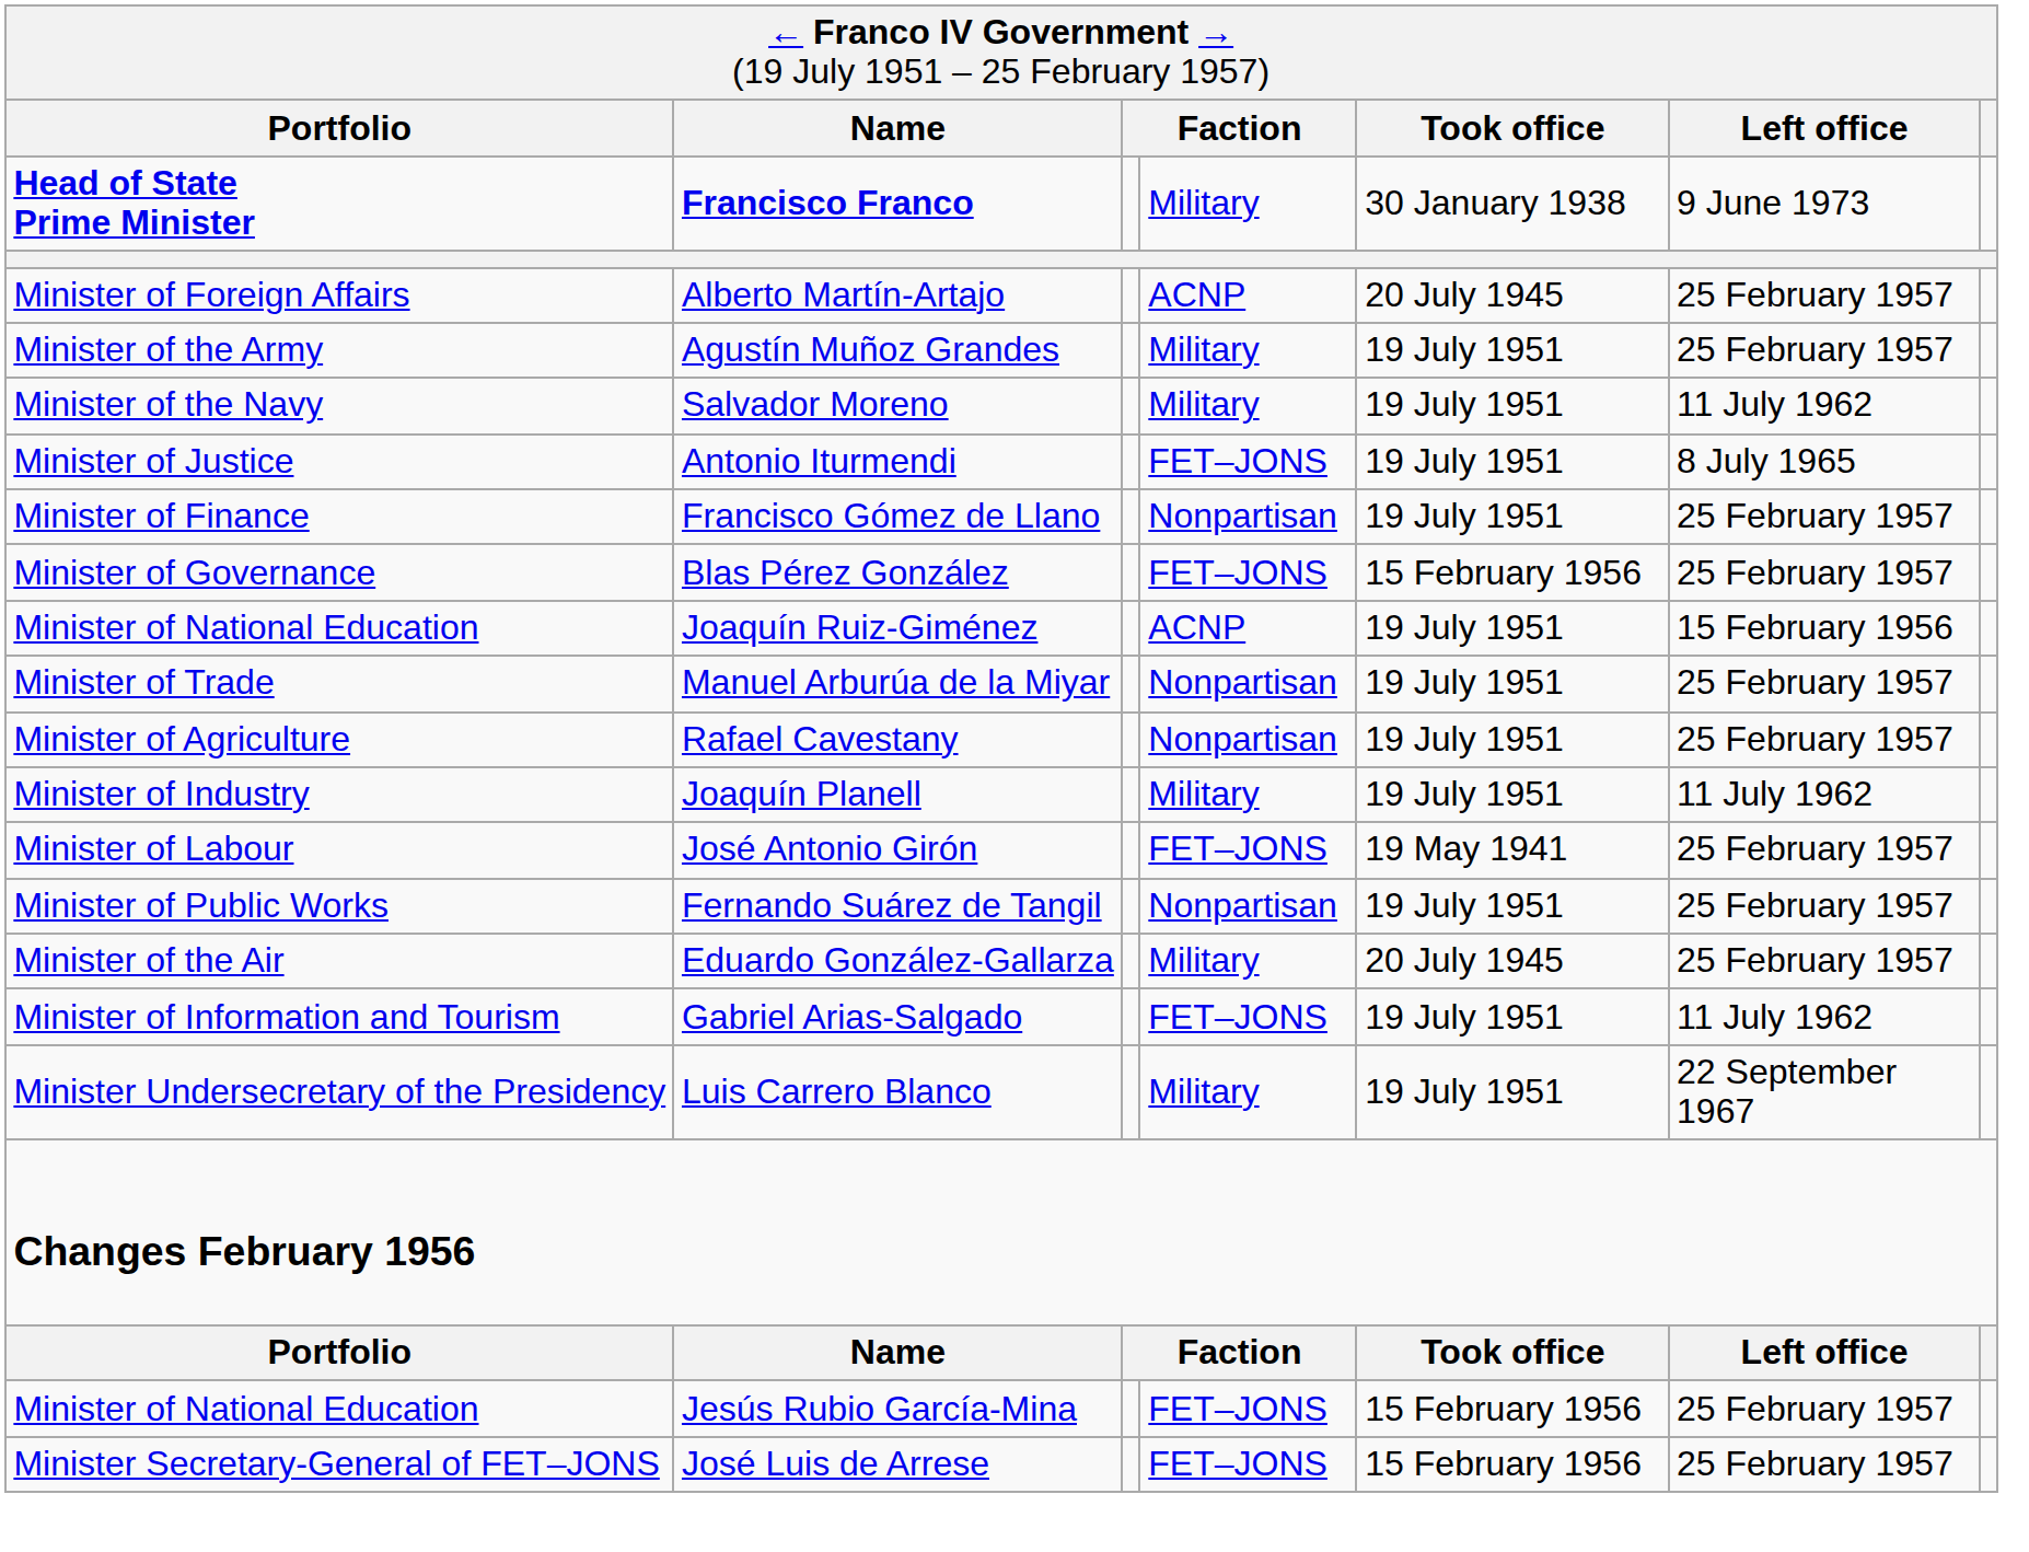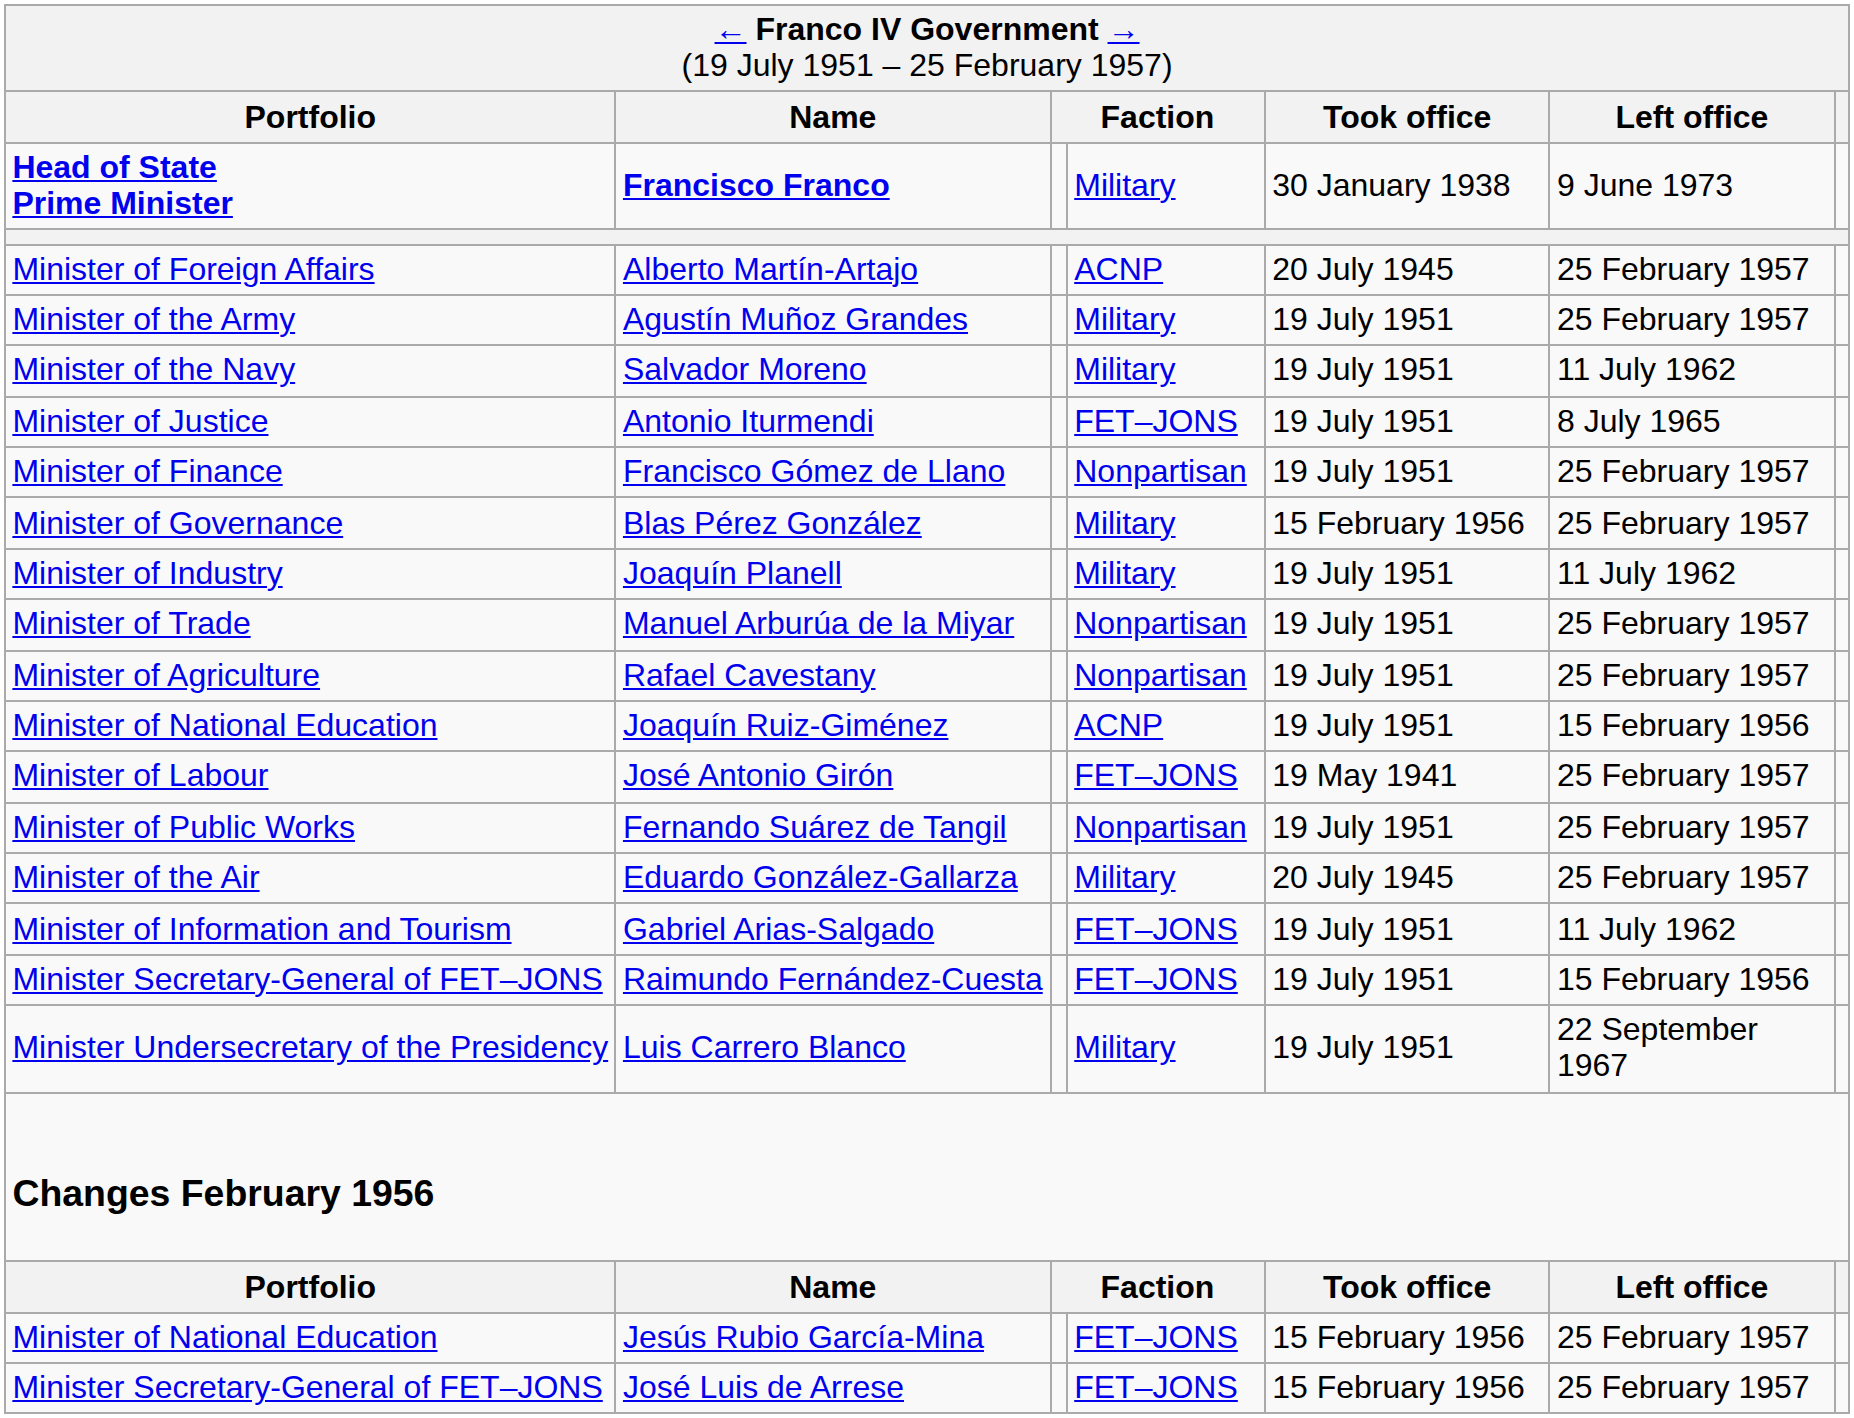Blas Pérez González | column 4: FET–JONS -> Military
rows swapped: Joaquín Planell <-> Joaquín Ruiz-Giménez
+ row: Minister Secretary-General of FET–JONS | Raimundo Fernández-Cuesta | FET–JONS | 19 July 1951 | 15 February 1956
